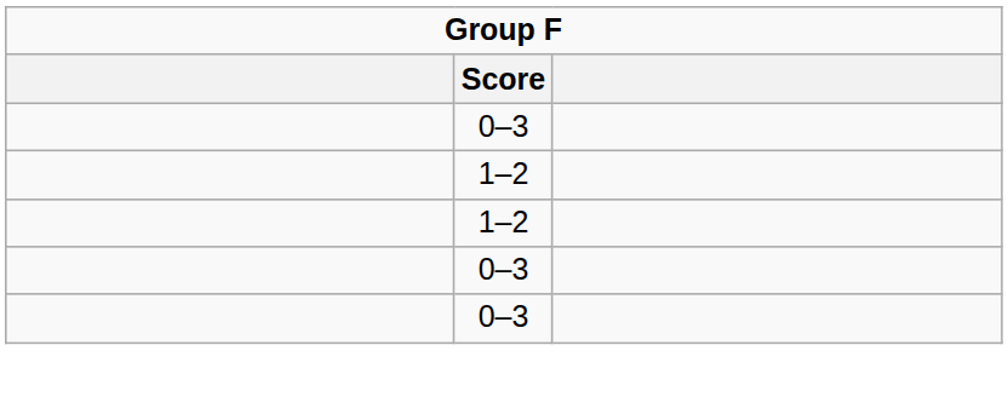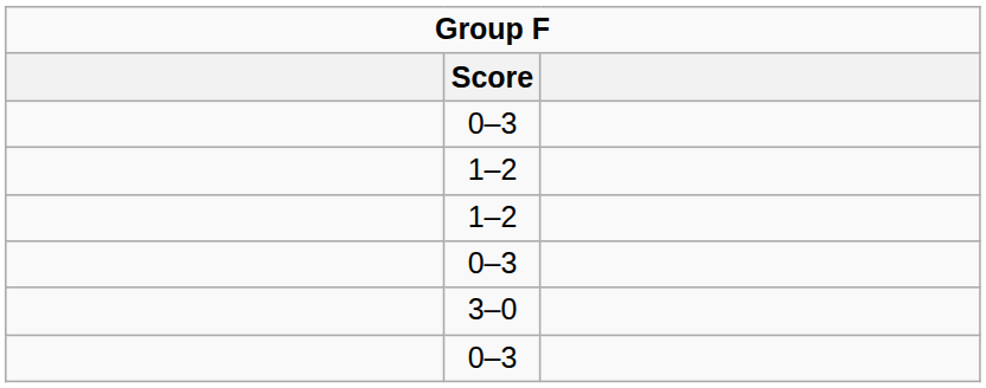+ row: 3–0
